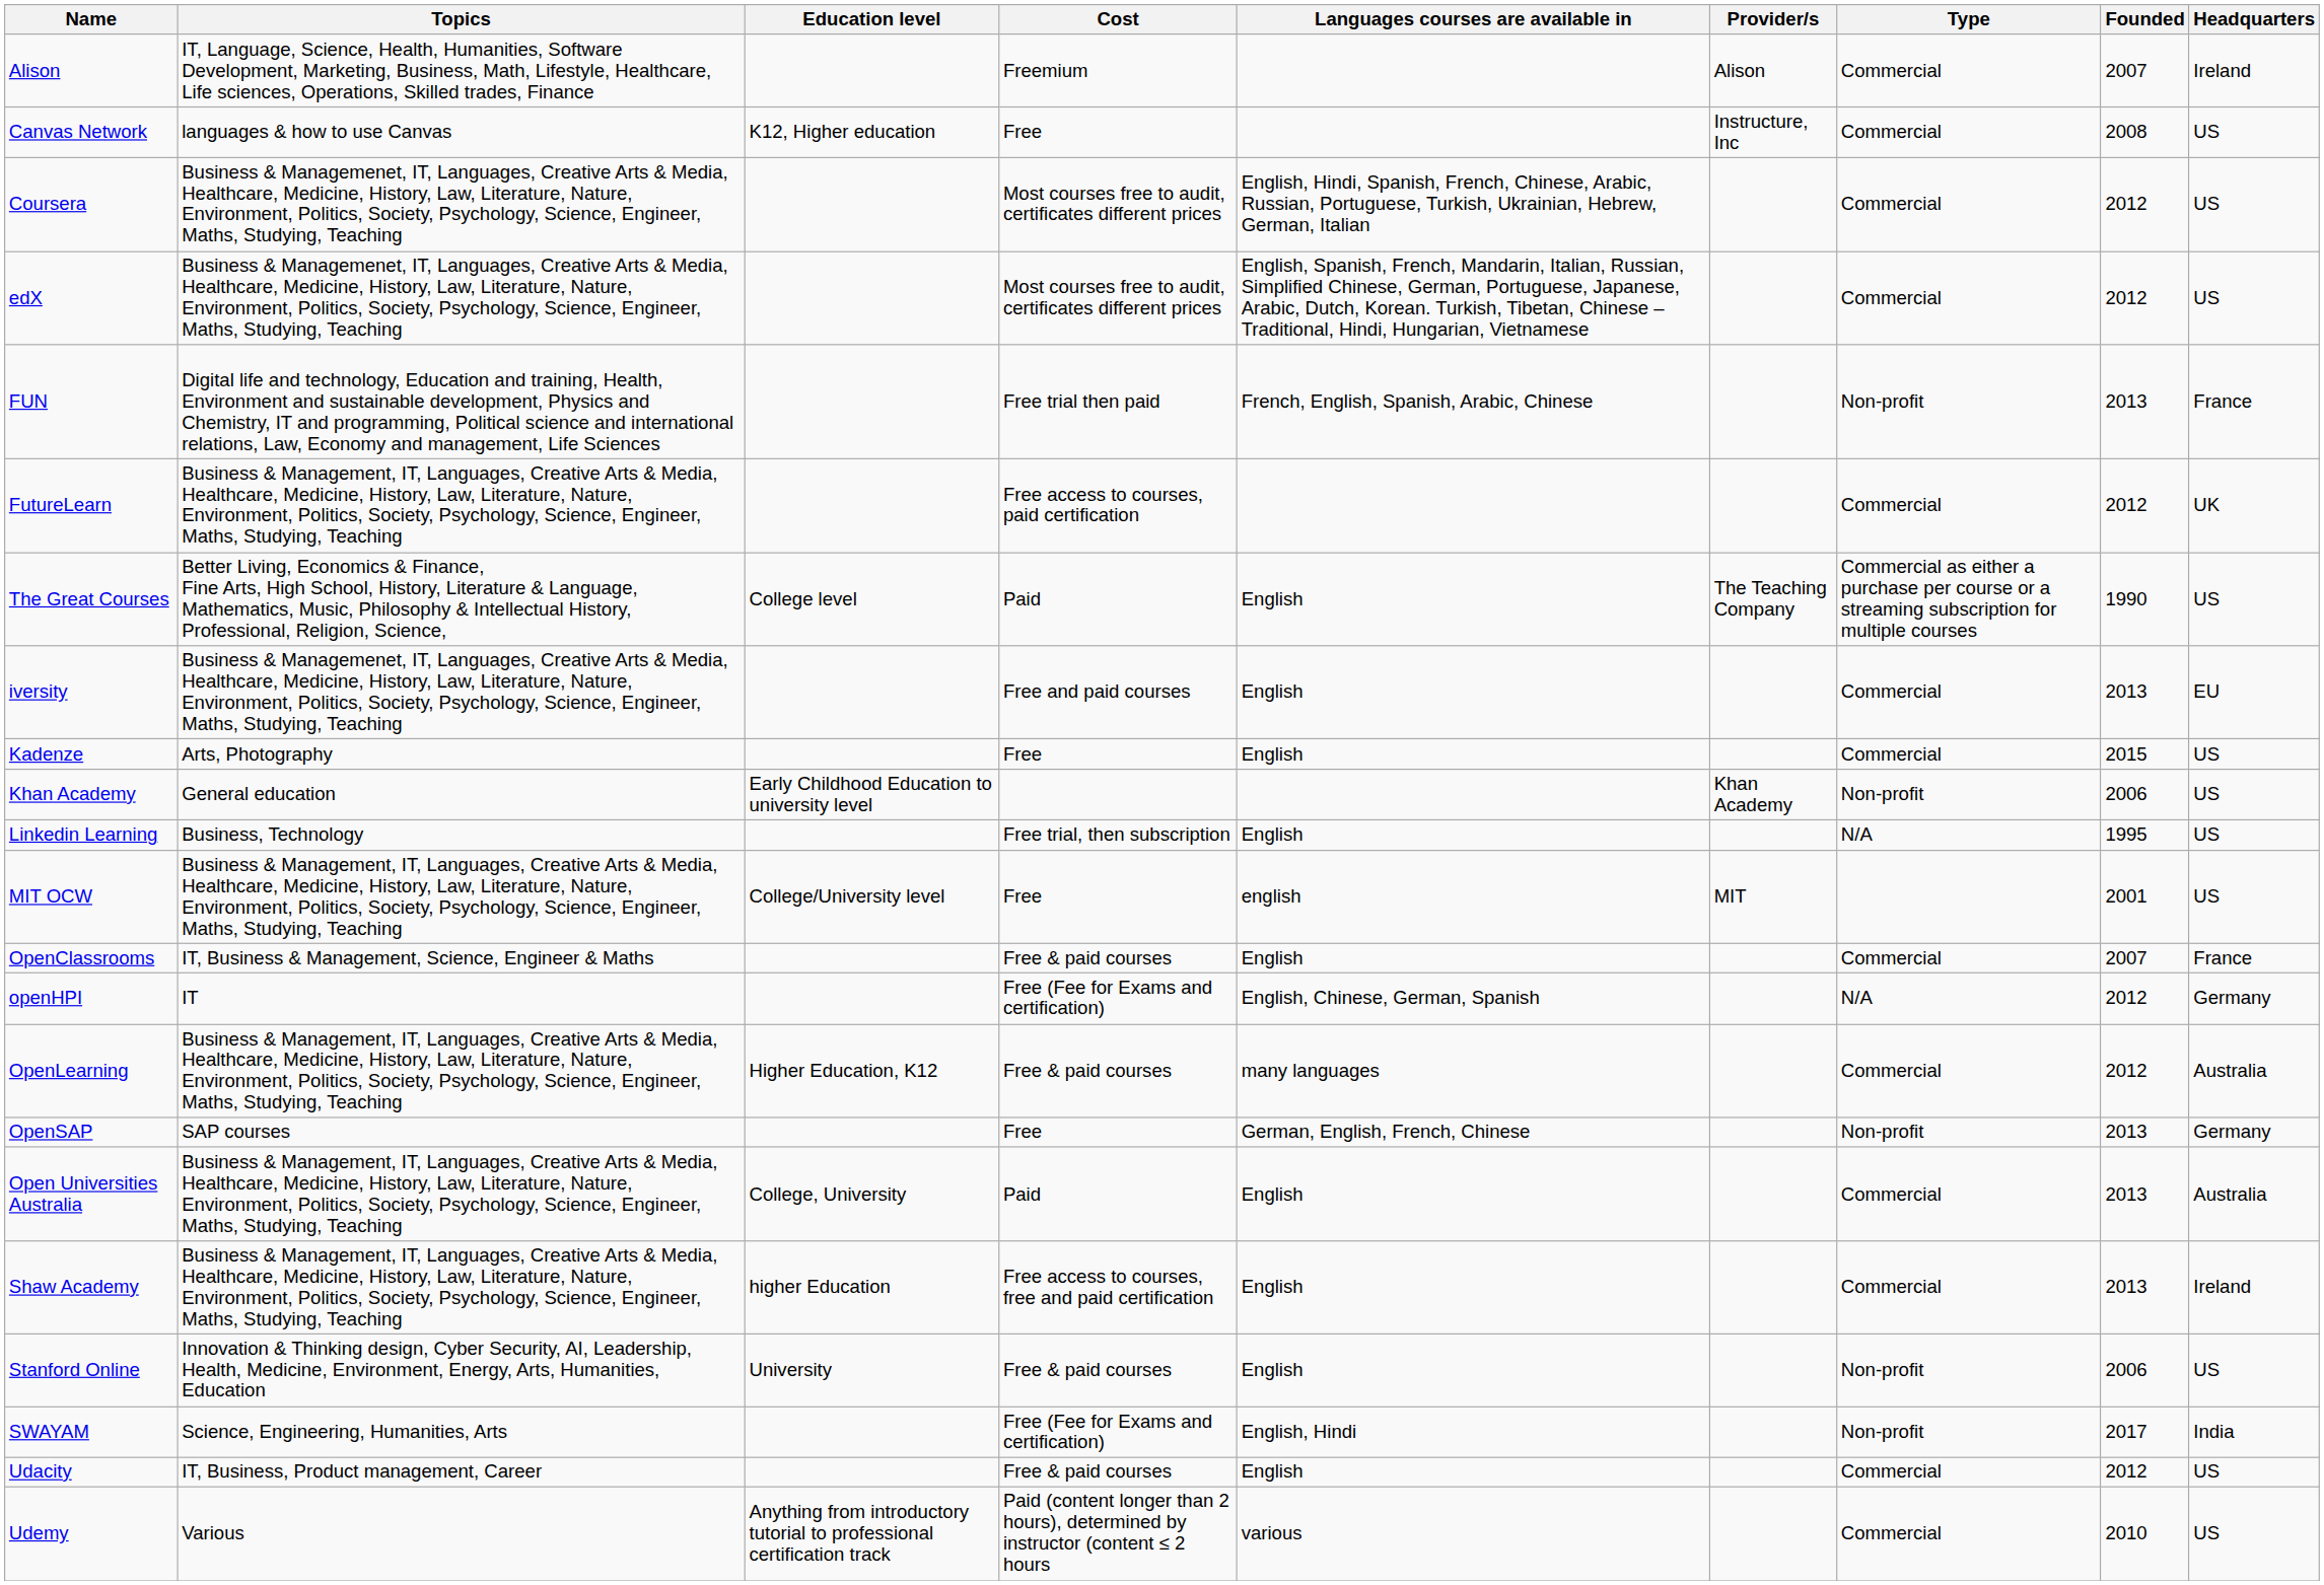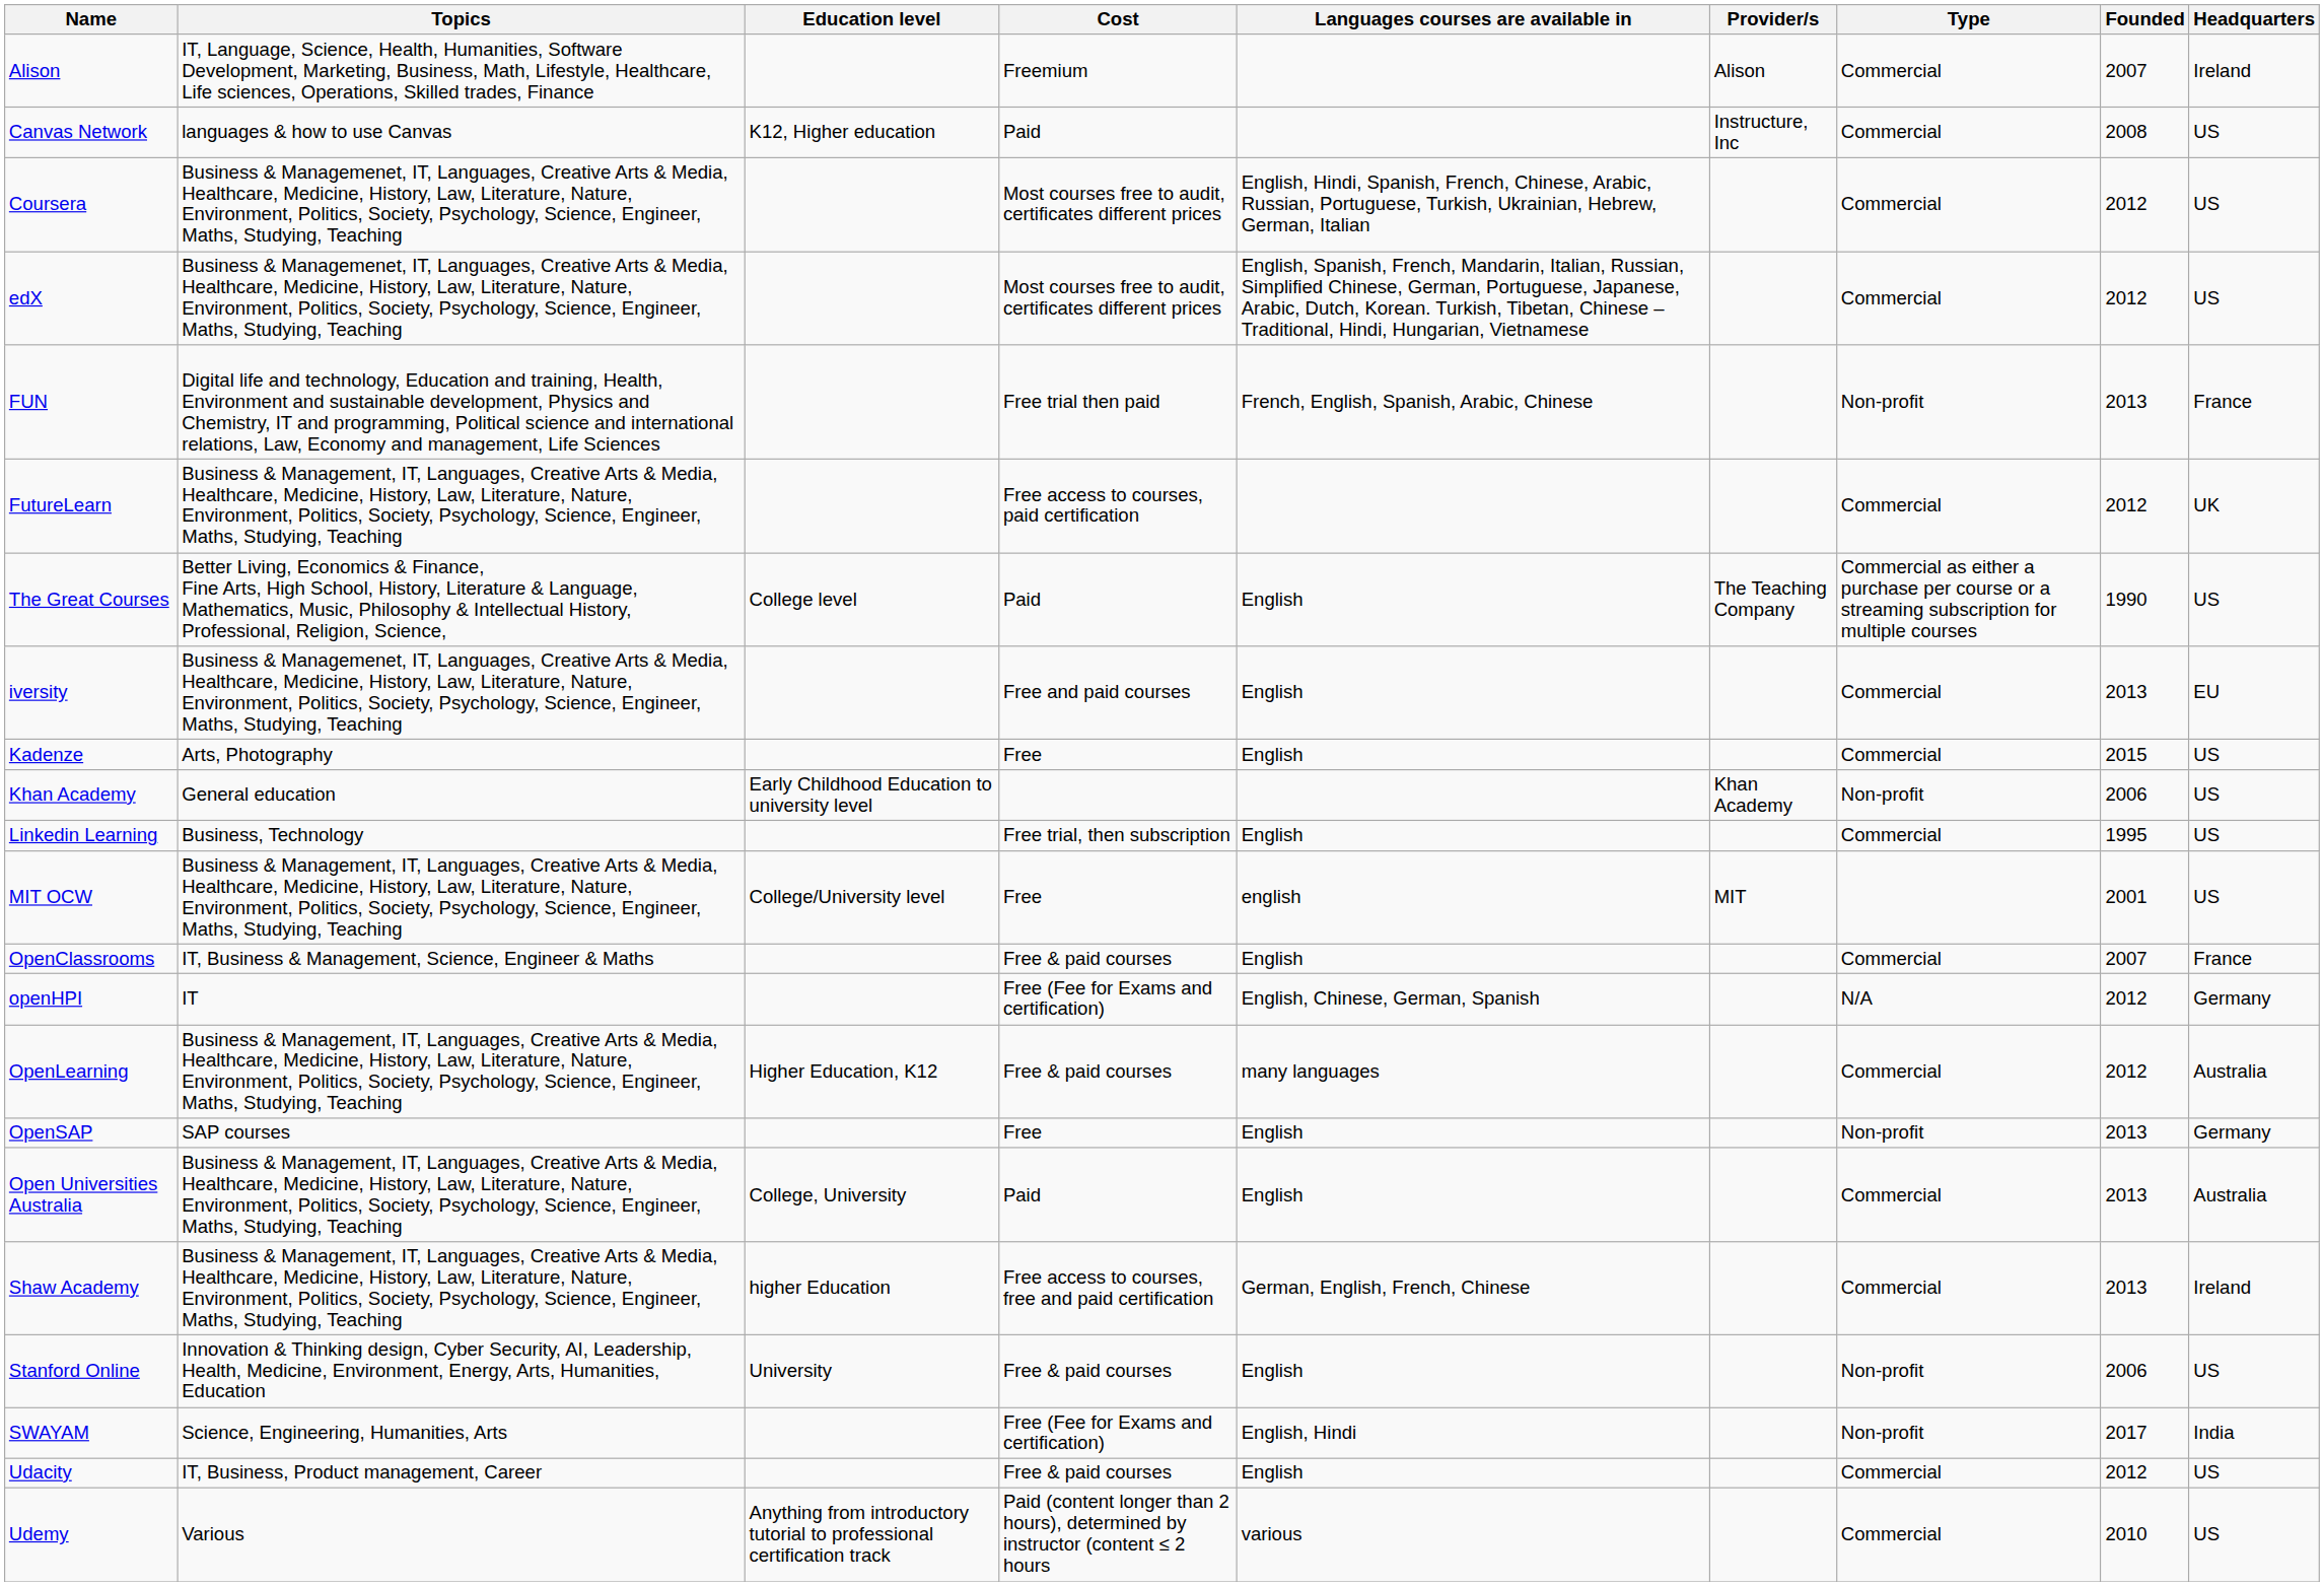Canvas Network | Cost: Free -> Paid
Linkedin Learning | Type: N/A -> Commercial
OpenSAP | Languages courses are available in: German, English, French, Chinese -> English
Shaw Academy | Languages courses are available in: English -> German, English, French, Chinese
